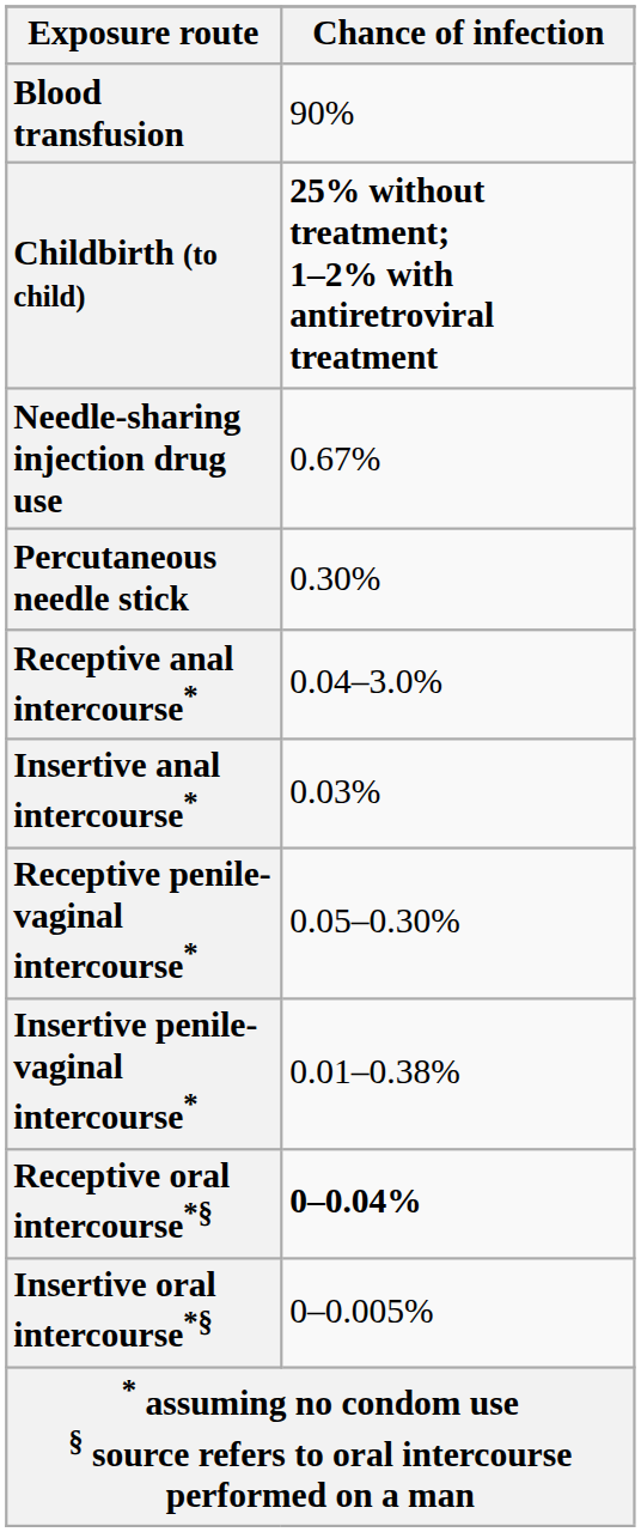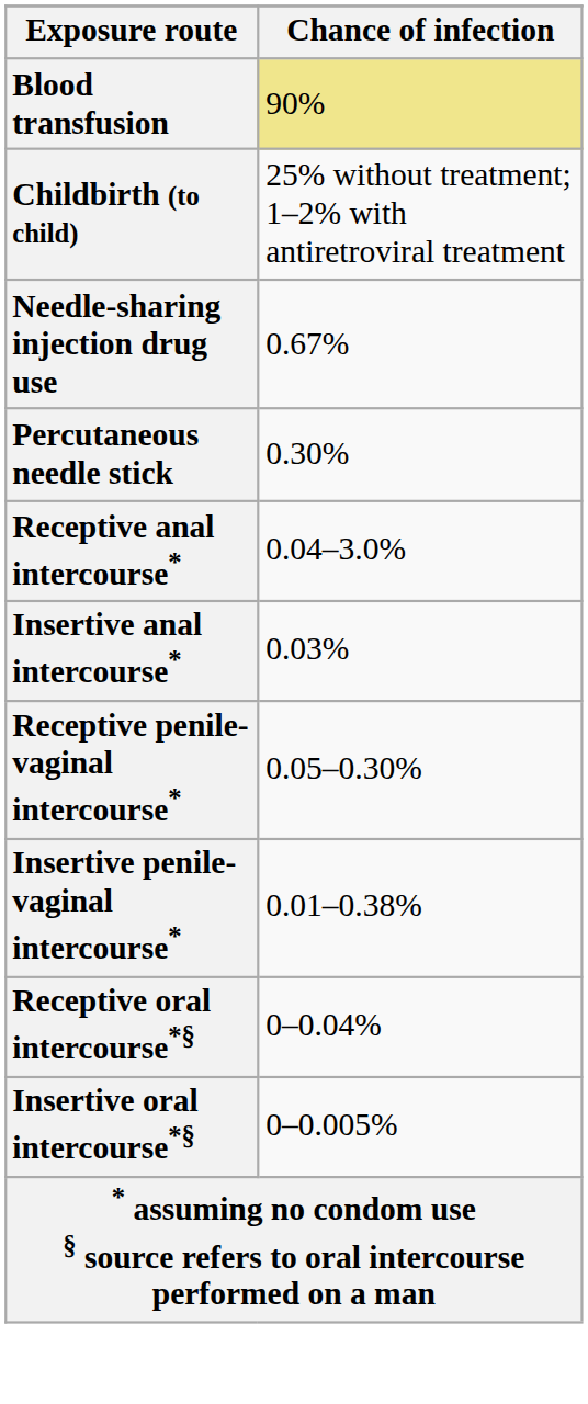Blood transfusion | Chance of infection: no background -> khaki background
Childbirth (to child) | Chance of infection: bold -> normal
Receptive oral intercourse*§ | Chance of infection: bold -> normal
